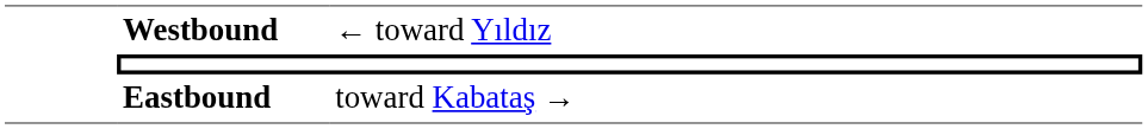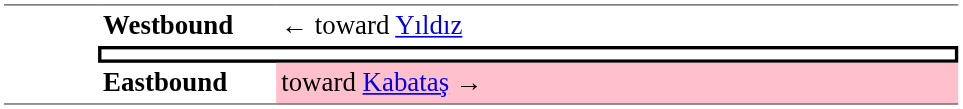Eastbound | column 2: no background -> pink background
